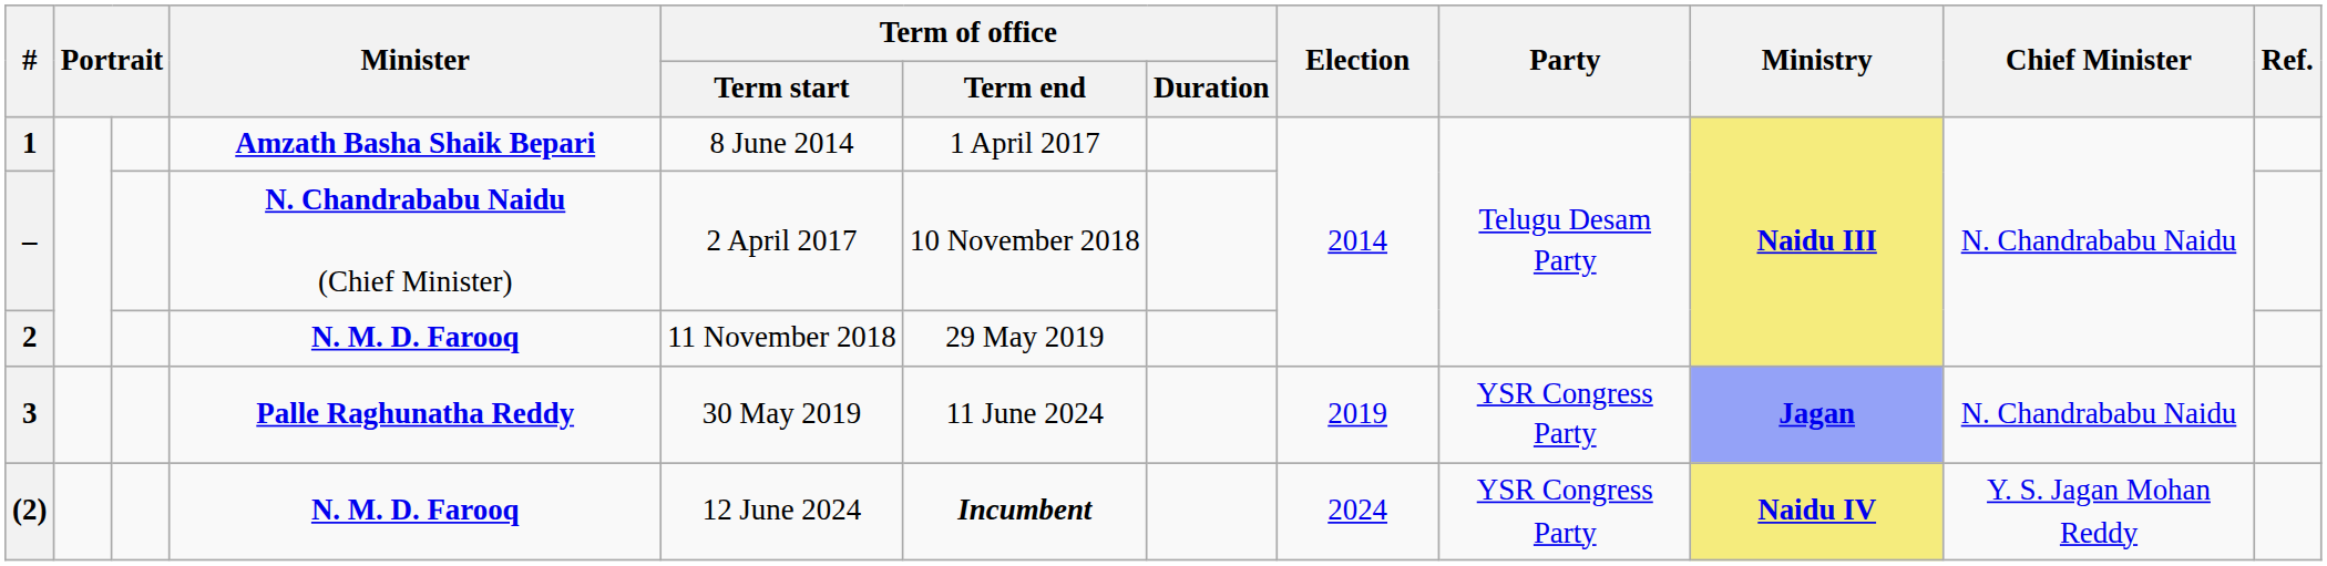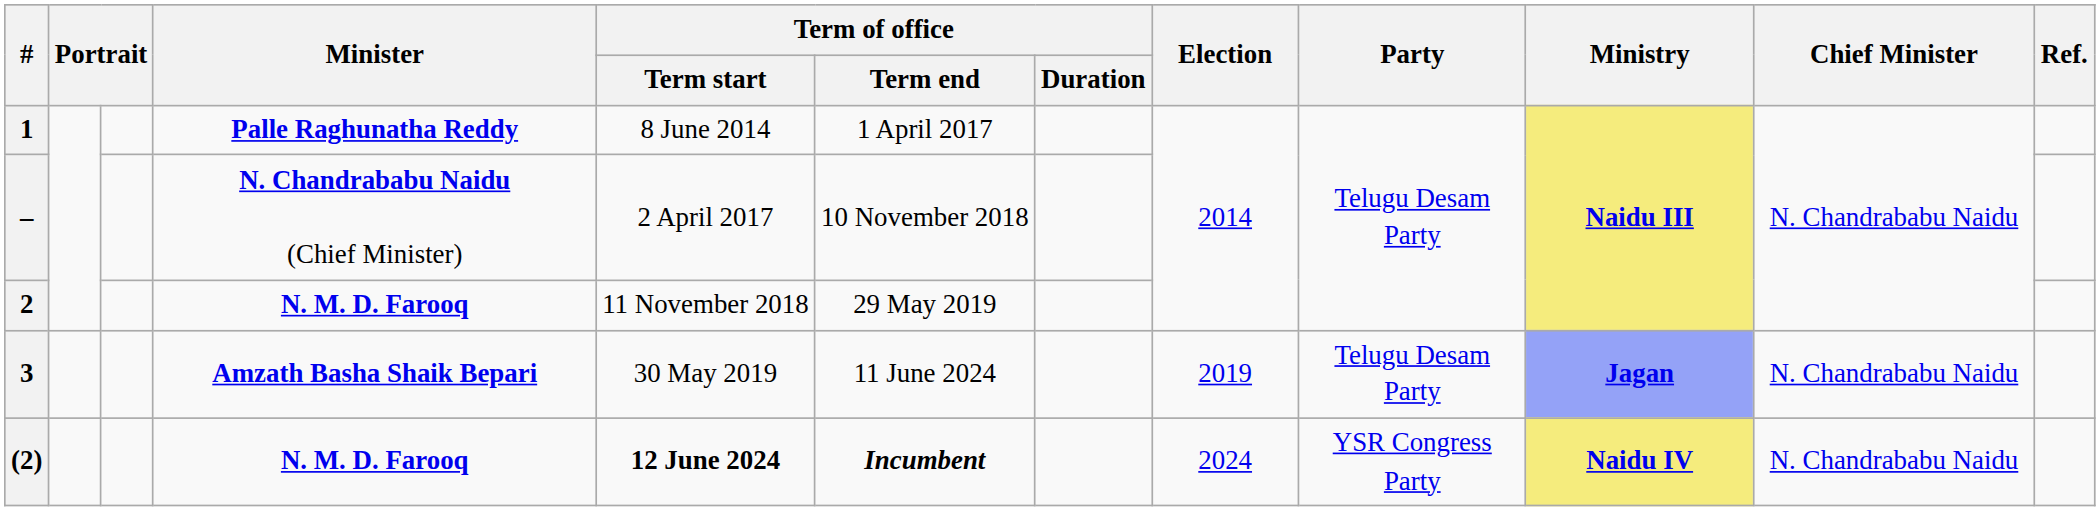1 | Minister: Amzath Basha Shaik Bepari -> Palle Raghunatha Reddy
3 | Minister: Palle Raghunatha Reddy -> Amzath Basha Shaik Bepari
3 | Party: YSR Congress Party -> Telugu Desam Party
(2) | Term of office / Term start: normal -> bold
(2) | Chief Minister: Y. S. Jagan Mohan Reddy -> N. Chandrababu Naidu
